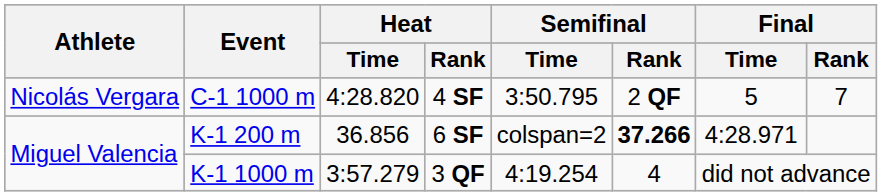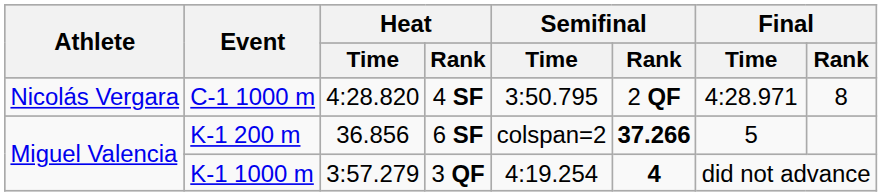C-1 1000 m | Final / Time: 5 -> 4:28.971
C-1 1000 m | Final / Rank: 7 -> 8
K-1 200 m | Final / Time: 4:28.971 -> 5
K-1 1000 m | Semifinal / Rank: normal -> bold
